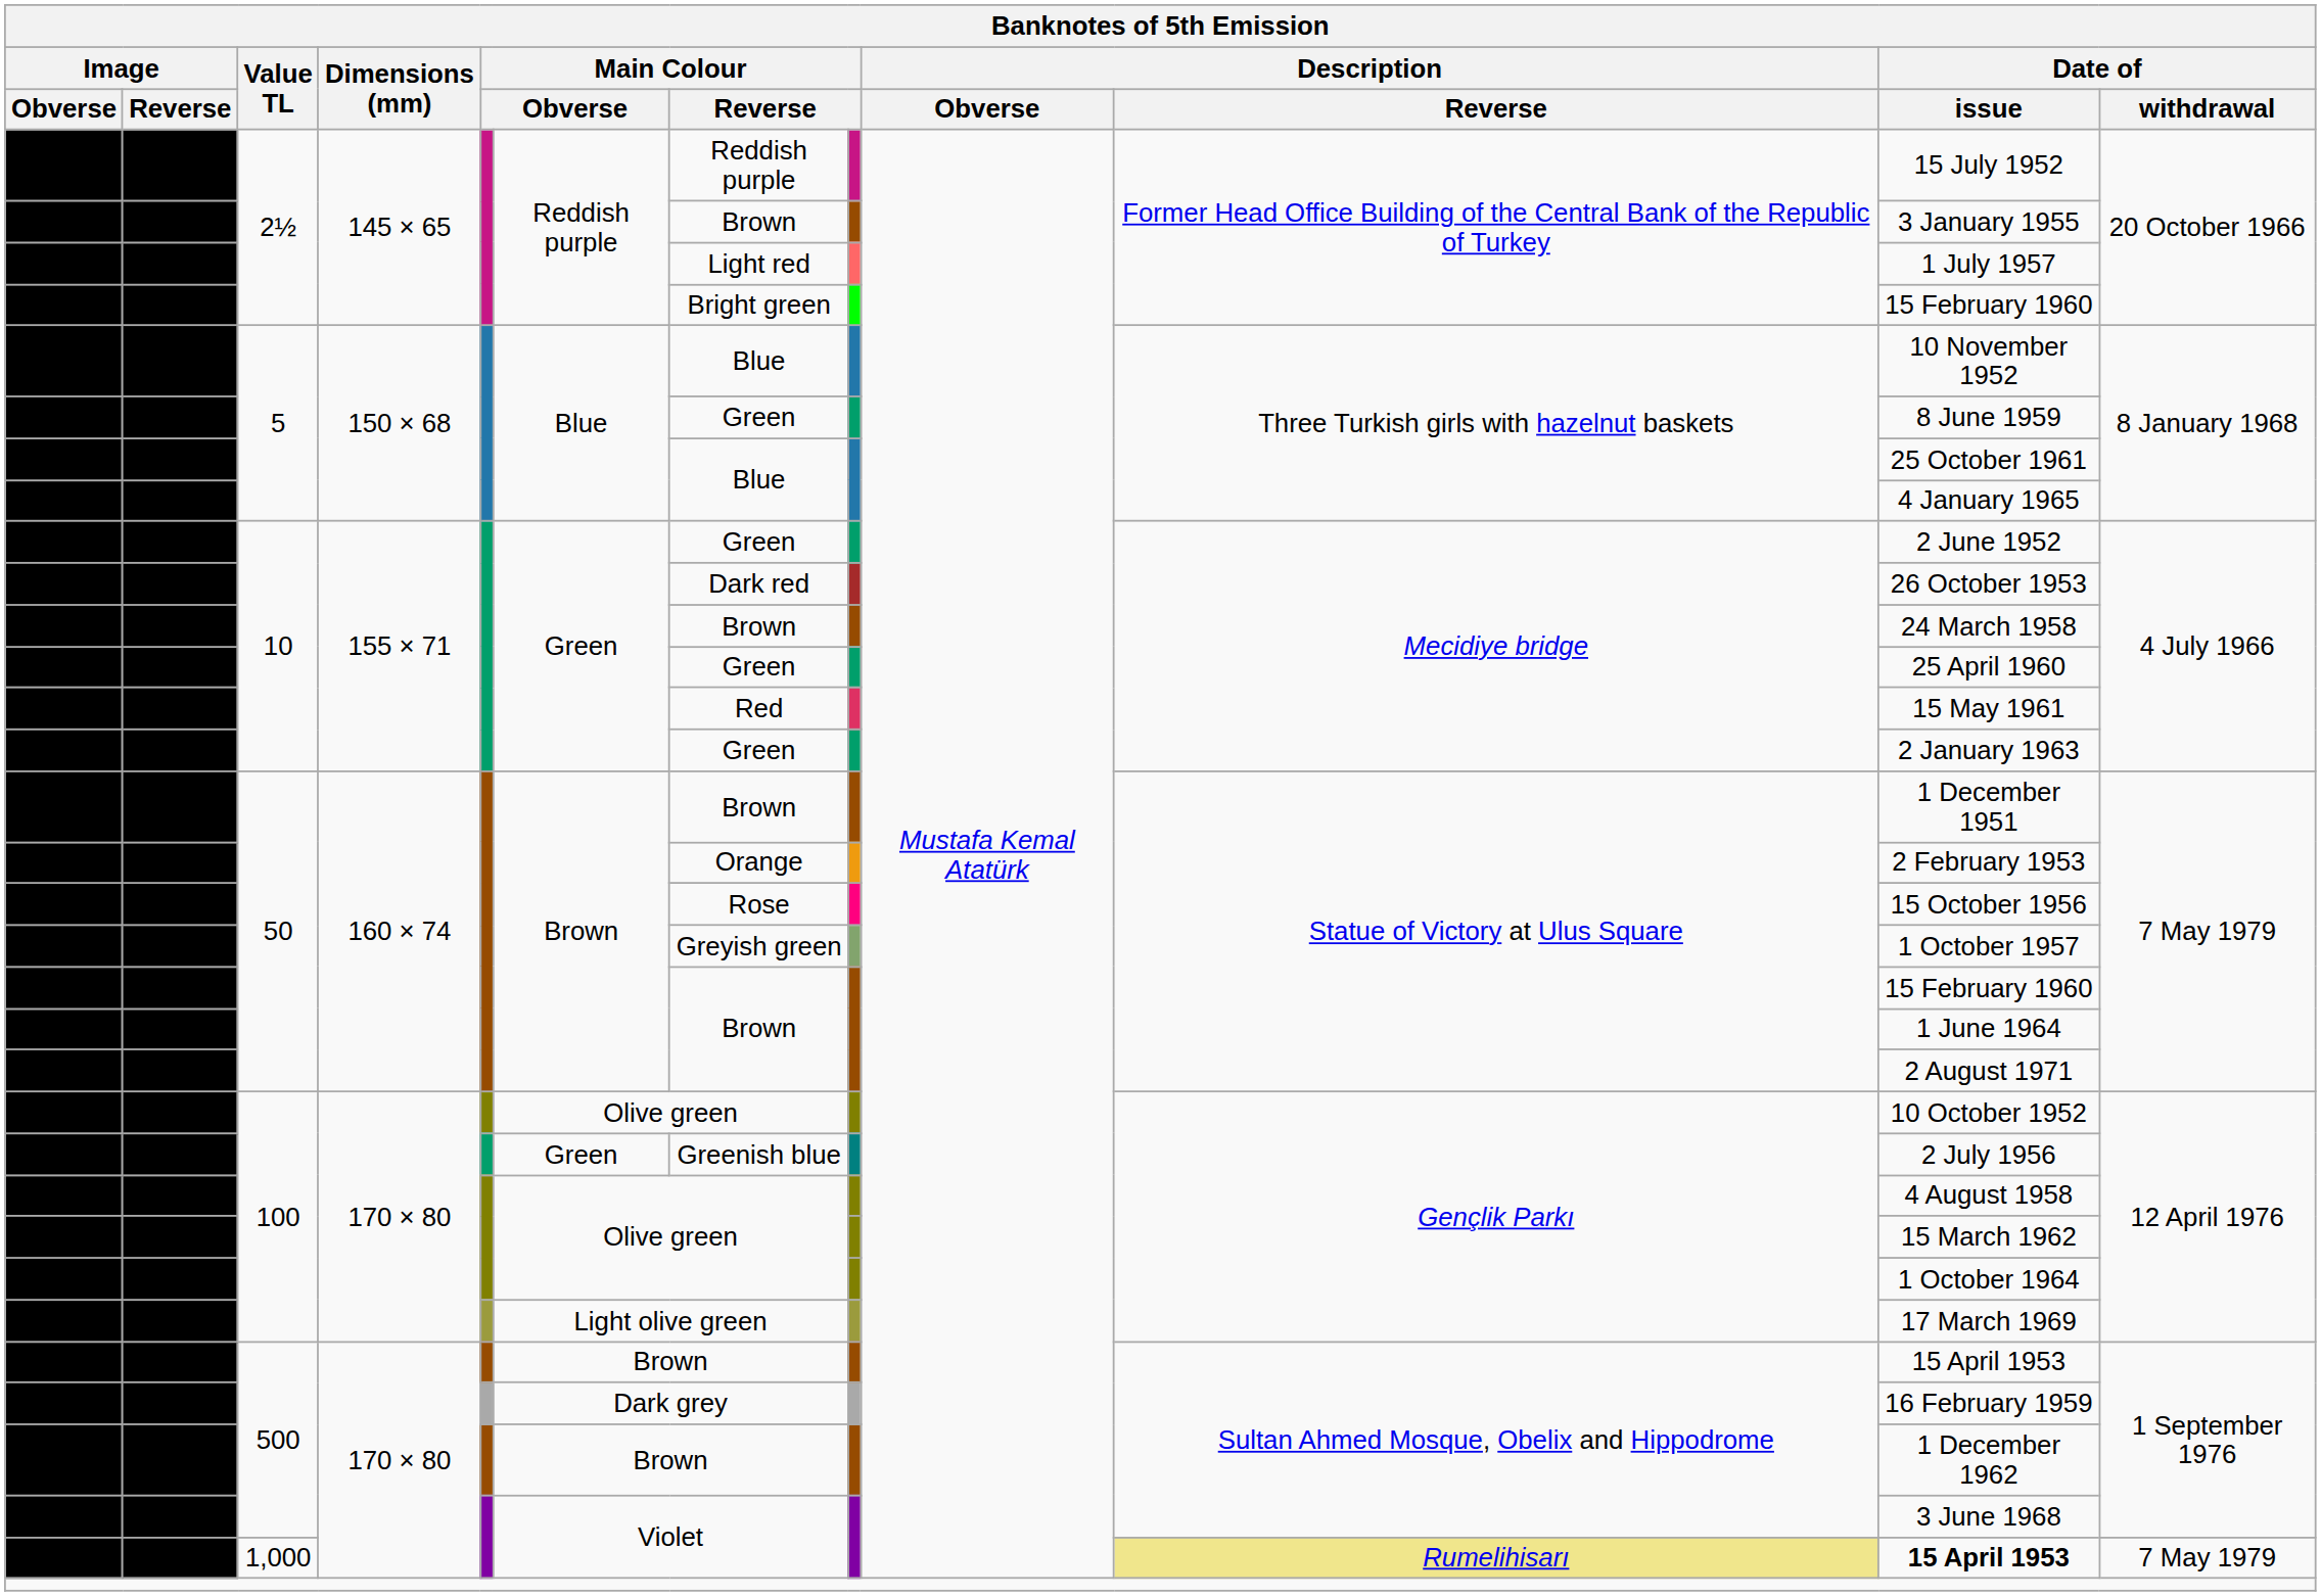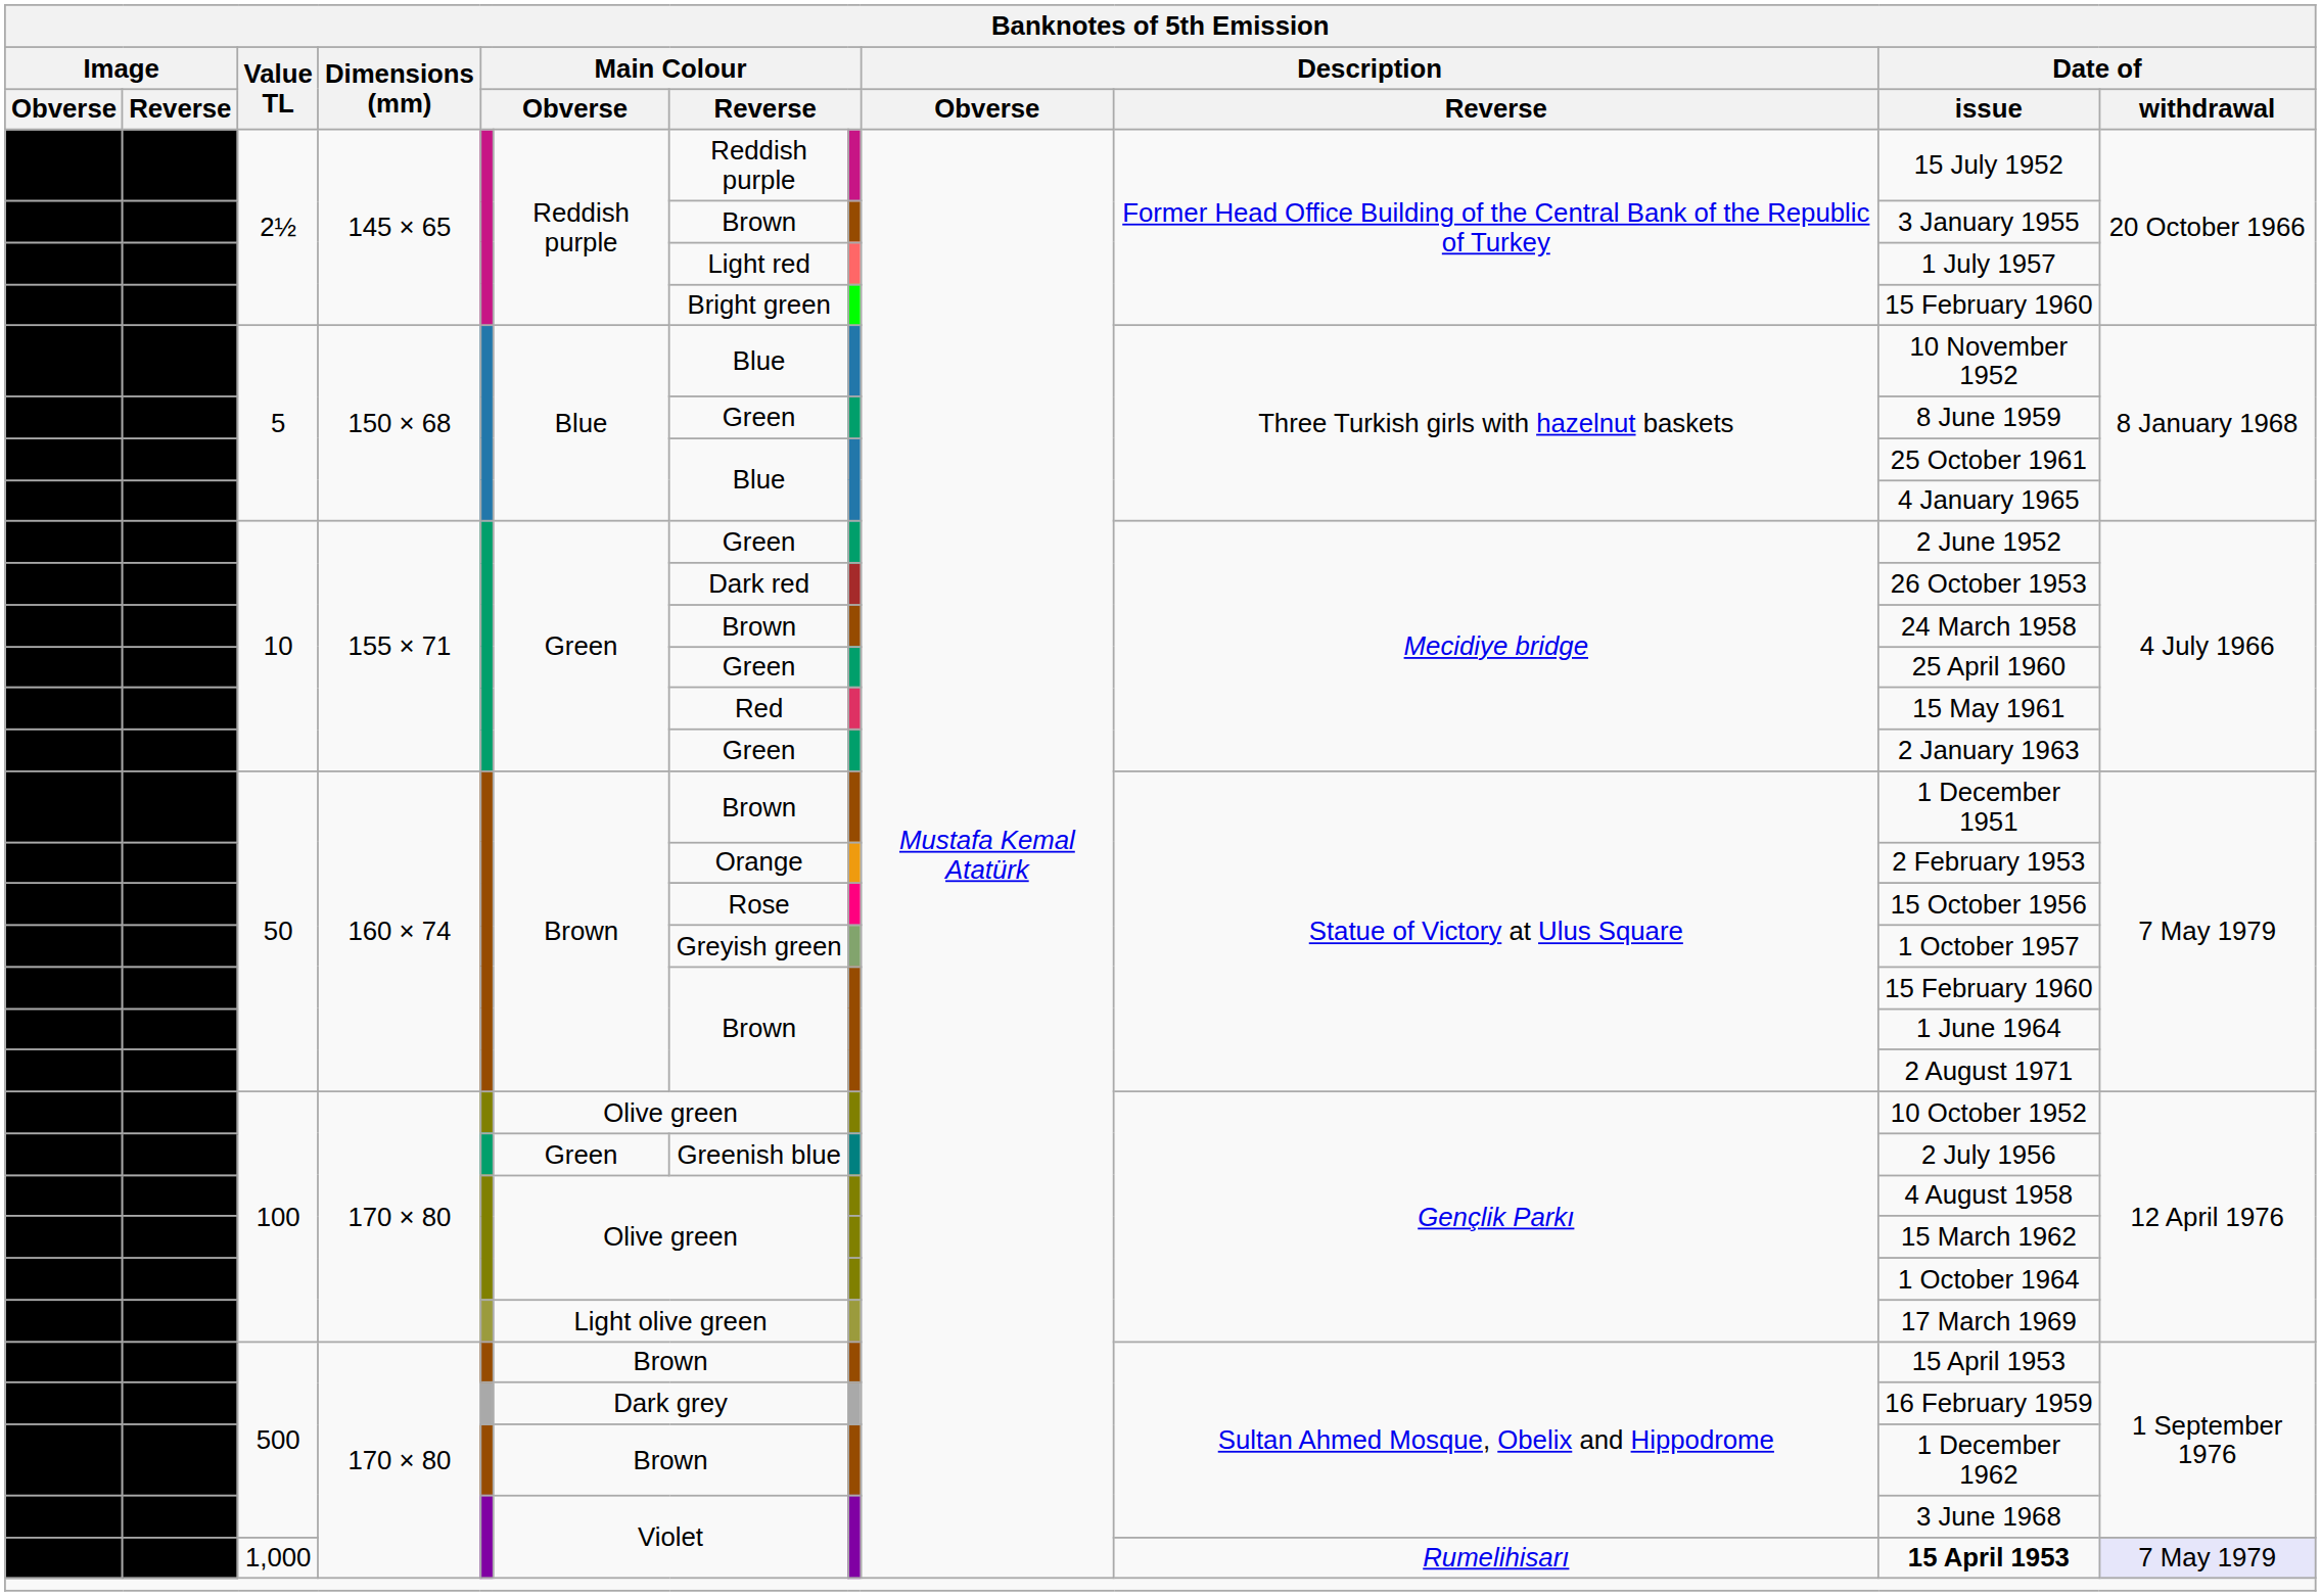1,000 | Description / Reverse: khaki background -> no background
1,000 | Date of / withdrawal: no background -> lavender background
